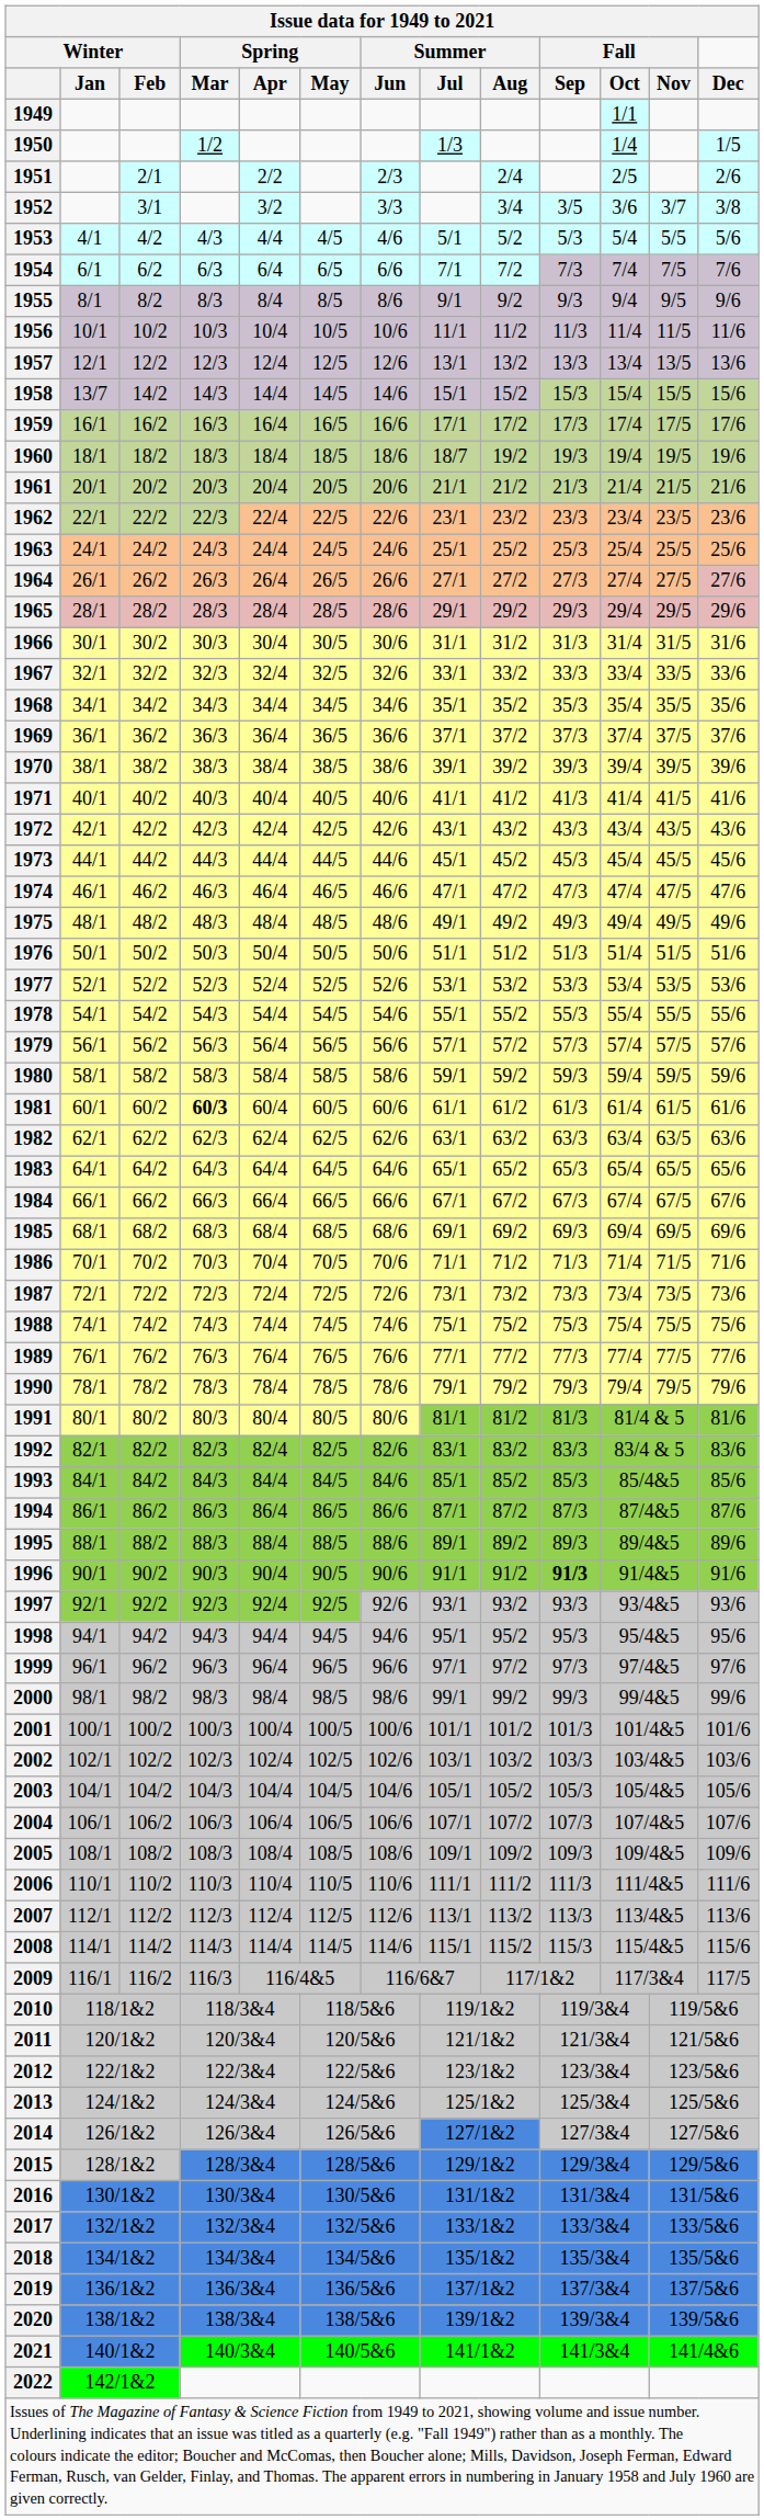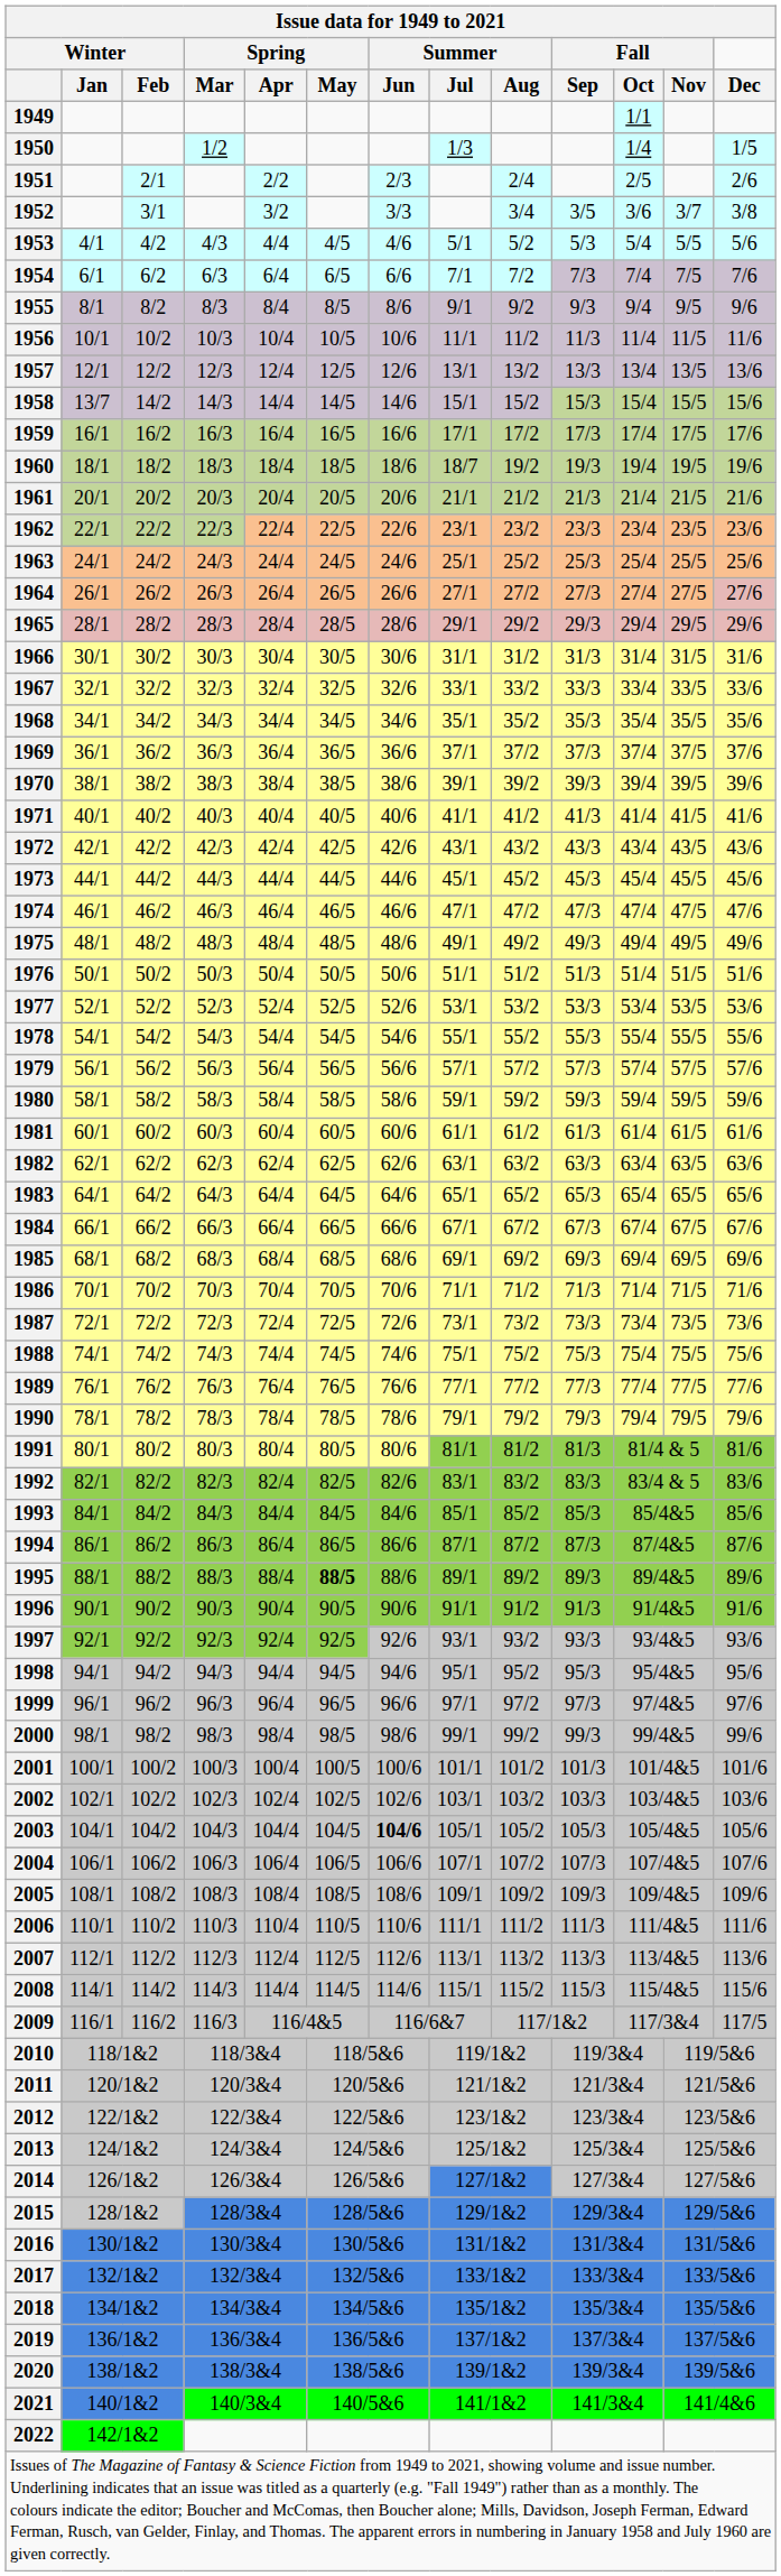1981 | Spring / Mar: bold -> normal
1995 | Spring / May: normal -> bold
1996 | Fall / Sep: bold -> normal
2003 | Summer / Jun: normal -> bold
